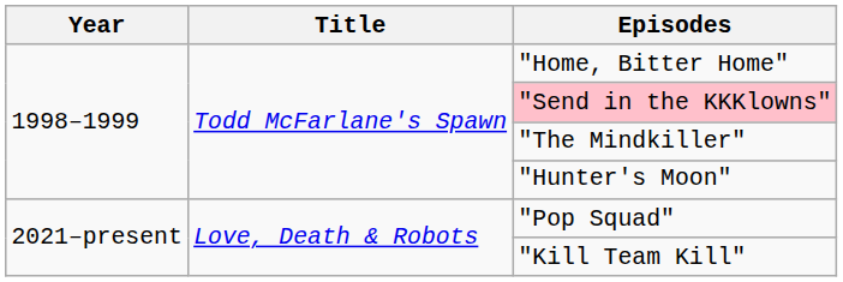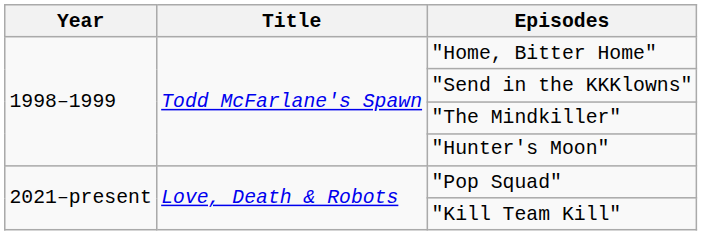"Send in the KKKlowns" | Episodes: pink background -> no background
